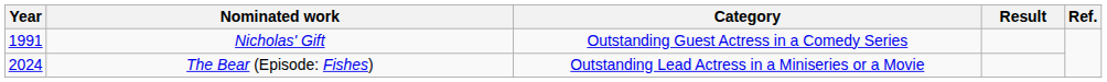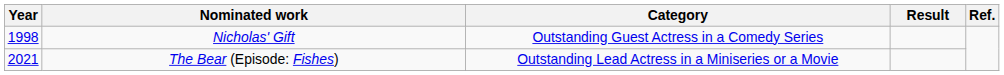Nicholas' Gift | Year: 1991 -> 1998
The Bear (Episode: Fishes) | Year: 2024 -> 2021
